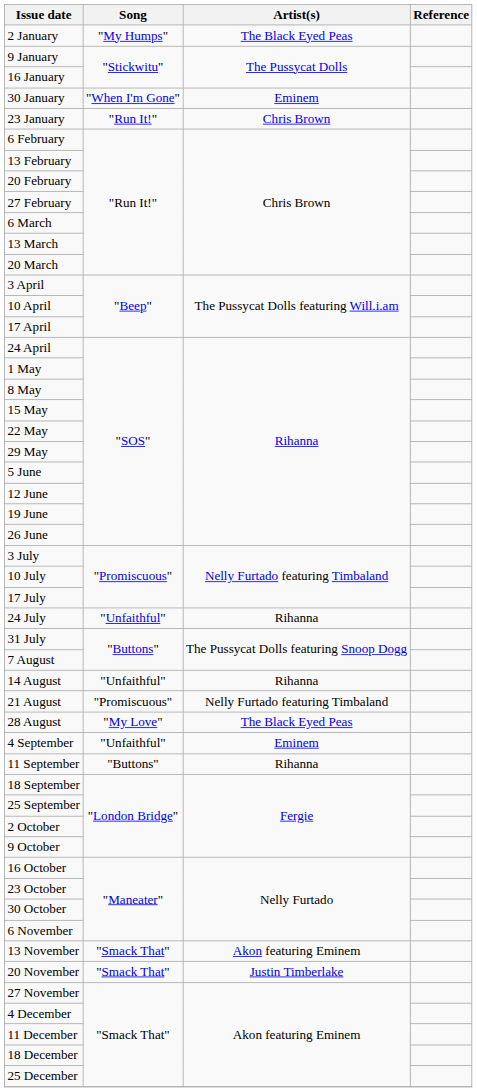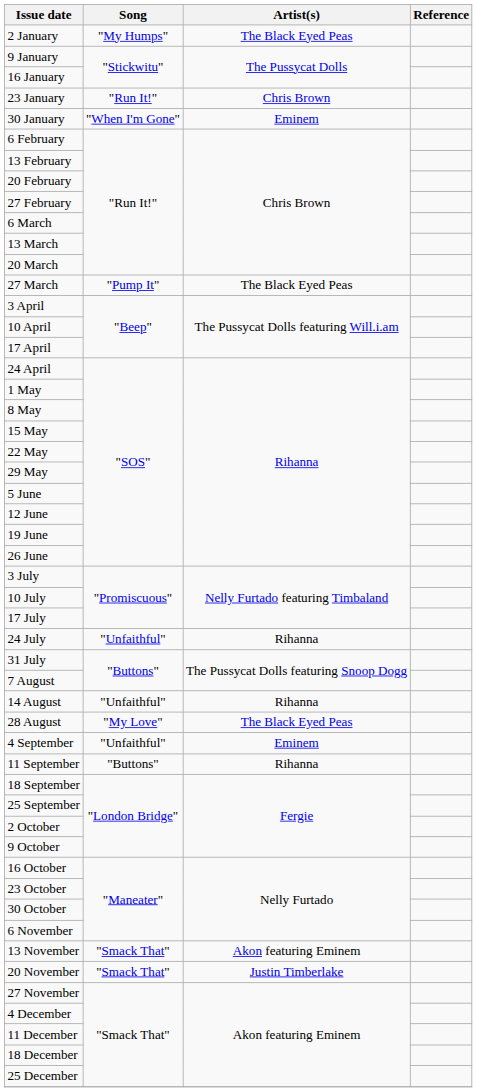rows swapped: 23 January <-> 30 January
+ row: 27 March | "Pump It" | The Black Eyed Peas
- row: 21 August | "Promiscuous" | Nelly Furtado featuring Timbaland
